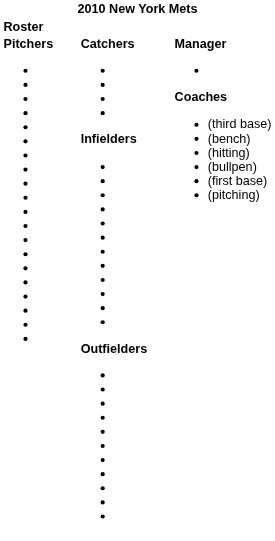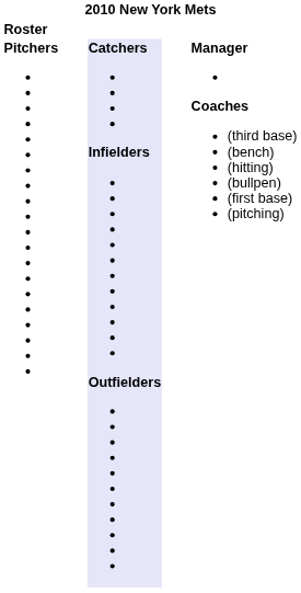Pitchers | column 2: no background -> lavender background
